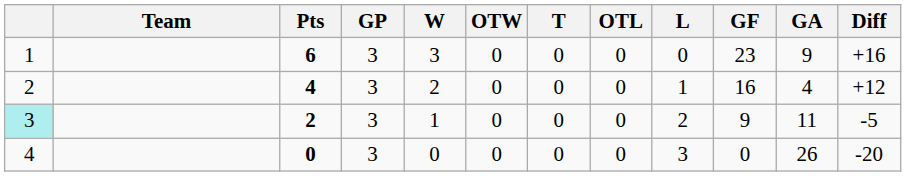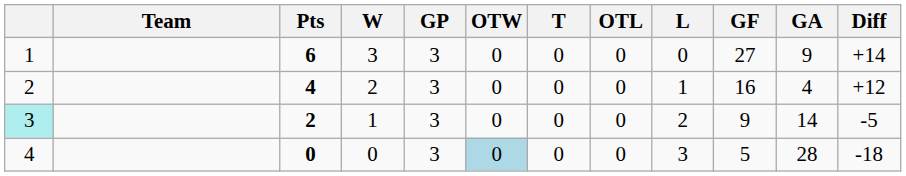columns swapped: GP <-> W
row 2 | GF: 23 -> 27
row 2 | Diff: +16 -> +14
row 4 | GA: 11 -> 14
row 5 | OTW: no background -> lightblue background
row 5 | GF: 0 -> 5
row 5 | GA: 26 -> 28
row 5 | Diff: -20 -> -18
